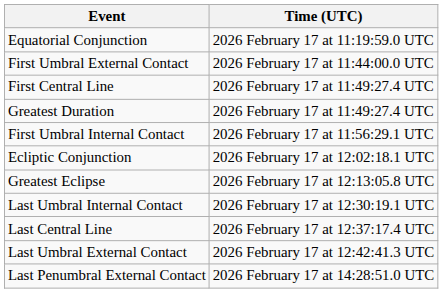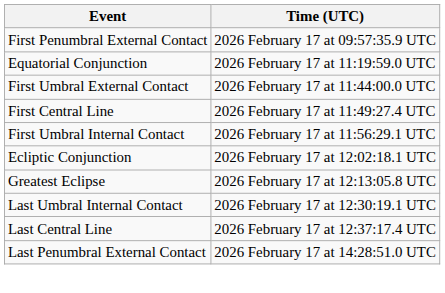+ row: First Penumbral External Contact | 2026 February 17 at 09:57:35.9 UTC
- row: Greatest Duration | 2026 February 17 at 11:49:27.4 UTC
- row: Last Umbral External Contact | 2026 February 17 at 12:42:41.3 UTC
